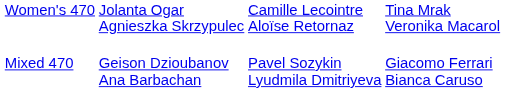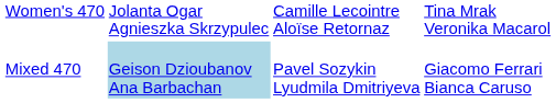Mixed 470 | column 2: no background -> lightblue background
